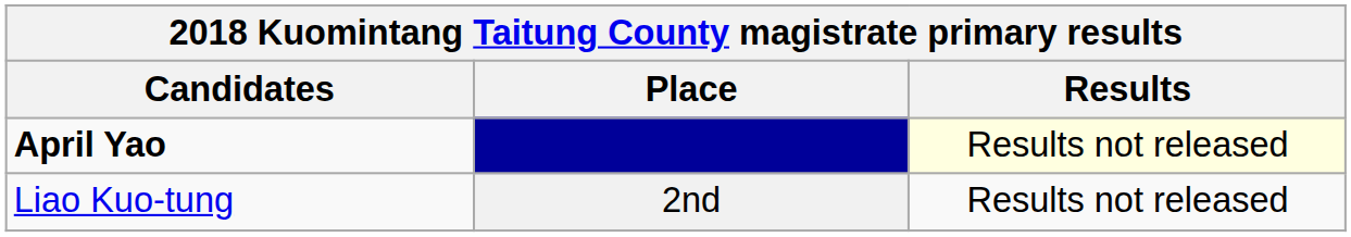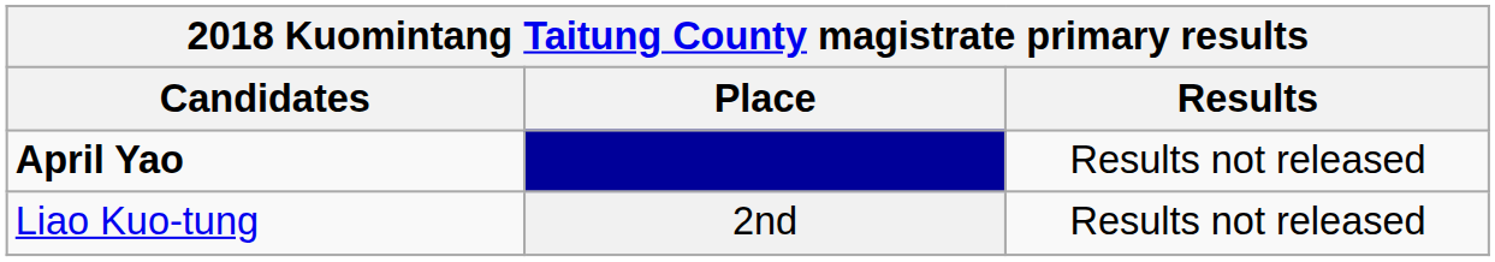April Yao | Results: lightyellow background -> no background
